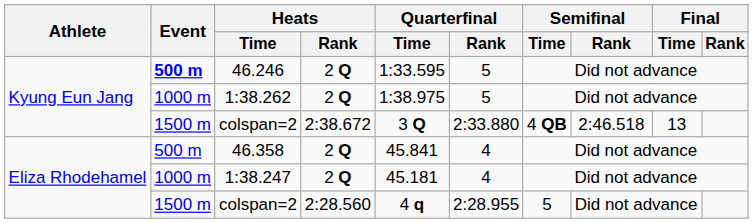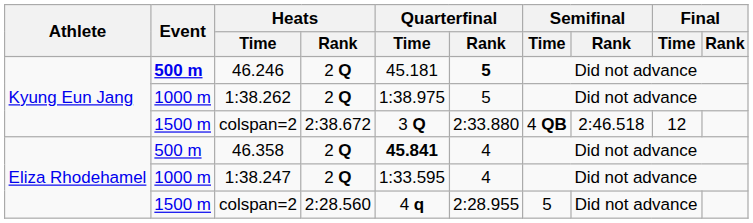46.246 | Quarterfinal / Time: 1:33.595 -> 45.181
46.246 | Quarterfinal / Rank: normal -> bold
colspan=2 / 2:38.672 | Final / Time: 13 -> 12
46.358 | Quarterfinal / Time: normal -> bold
1:38.247 | Quarterfinal / Time: 45.181 -> 1:33.595
